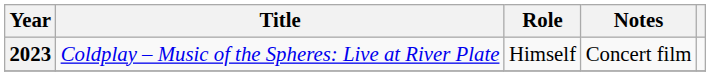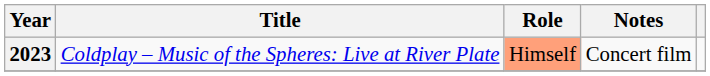2023 | Role: no background -> lightsalmon background
